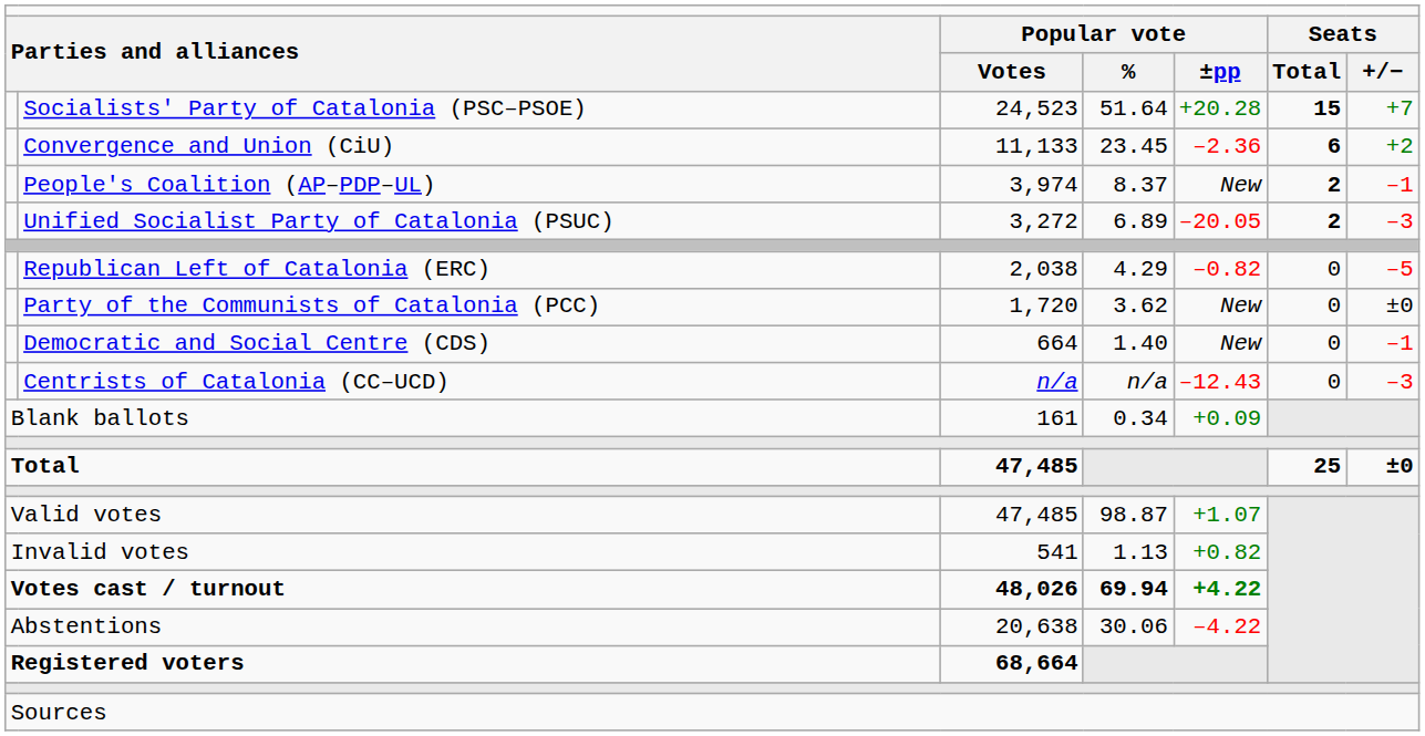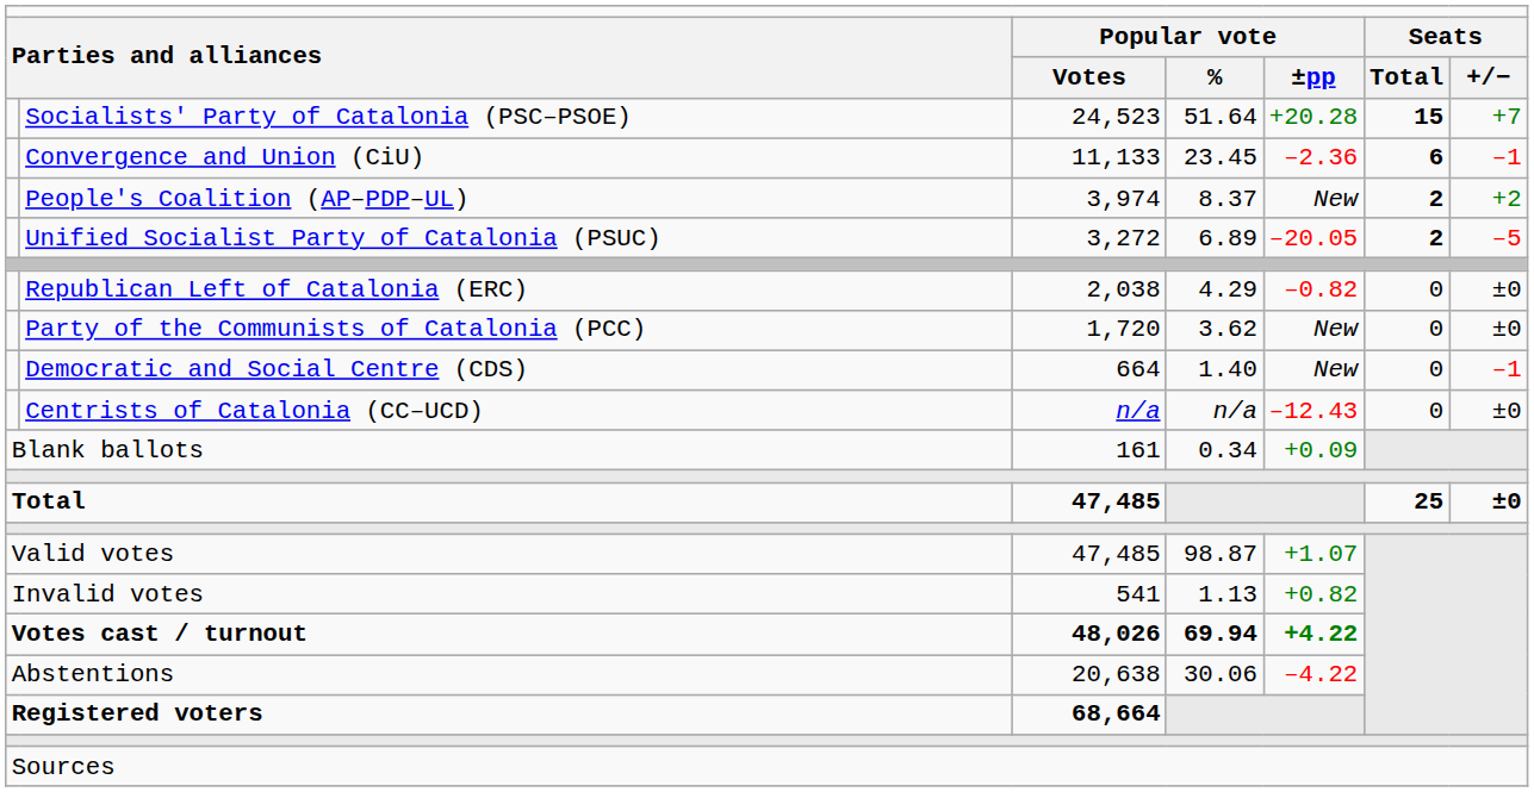Convergence and Union (CiU) | column 7: +2 -> –1
People's Coalition (AP–PDP–UL) | column 7: –1 -> +2
Unified Socialist Party of Catalonia (PSUC) | column 7: –3 -> –5
Republican Left of Catalonia (ERC) | column 7: –5 -> ±0
Centrists of Catalonia (CC–UCD) | column 7: –3 -> ±0
